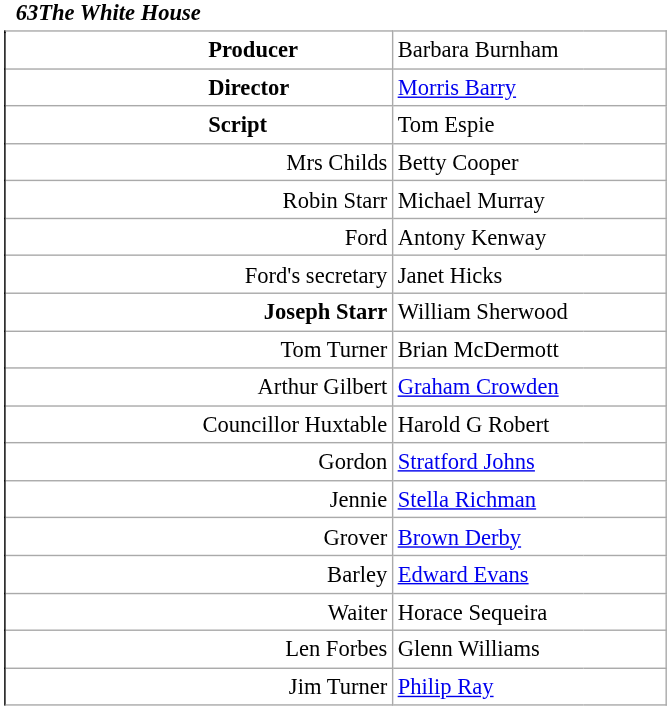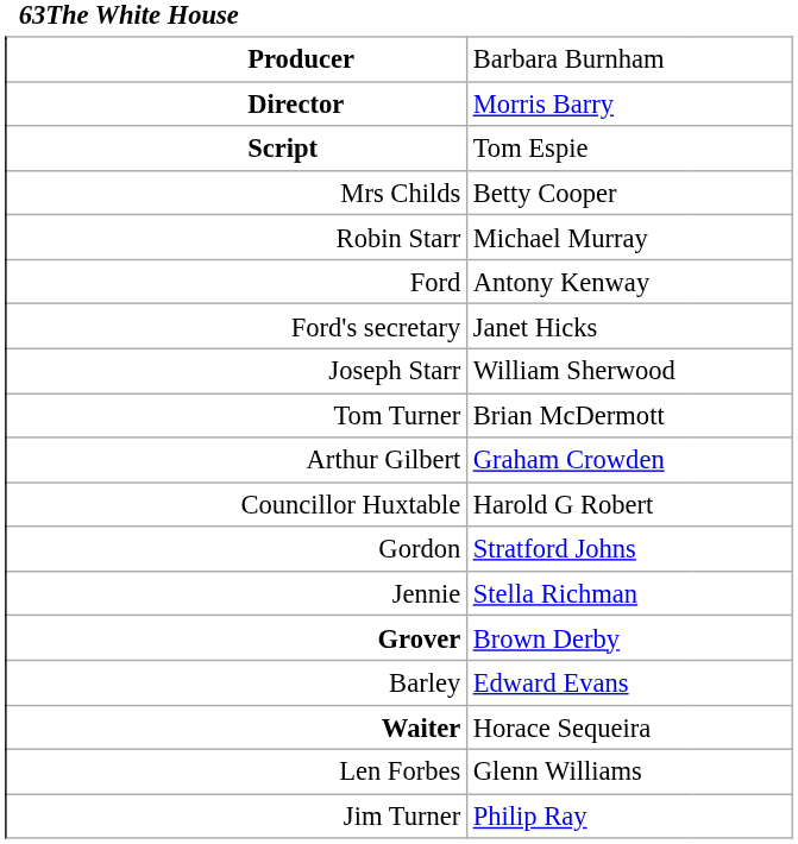Joseph Starr | column 2: bold -> normal
Grover | column 2: normal -> bold
Waiter | column 2: normal -> bold
